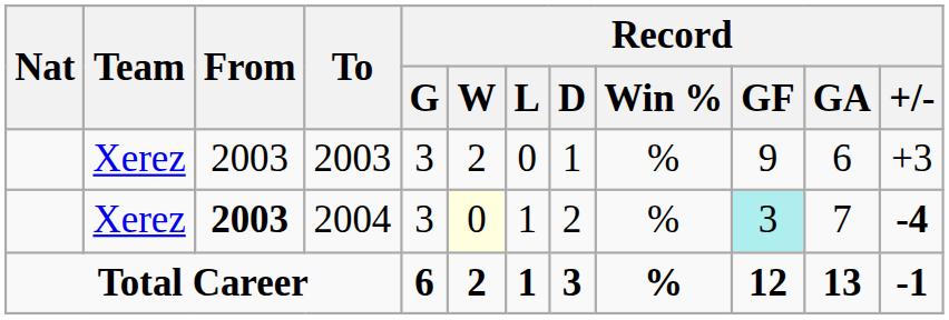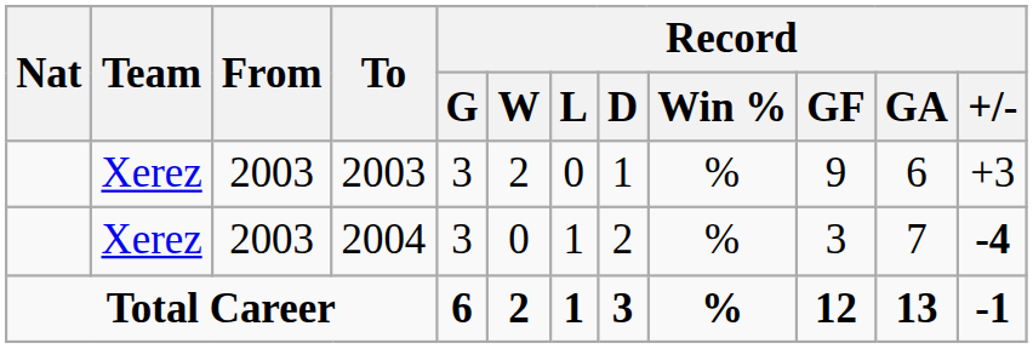2004 | From: bold -> normal
2004 | Record / W: lightyellow background -> no background
2004 | Record / GF: paleturquoise background -> no background
